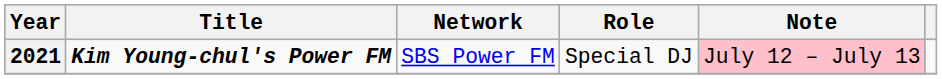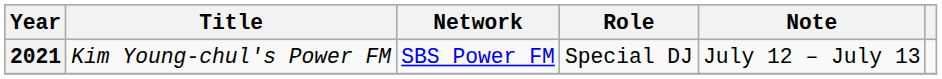2021 | Title: bold -> normal
2021 | Note: pink background -> no background
